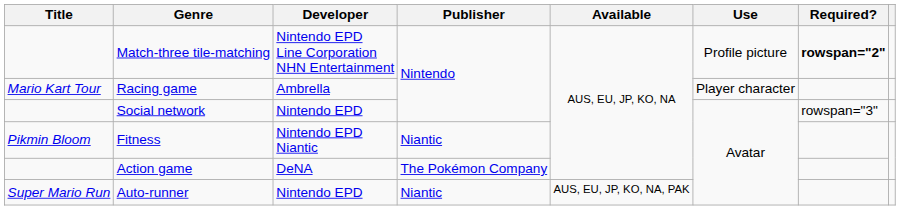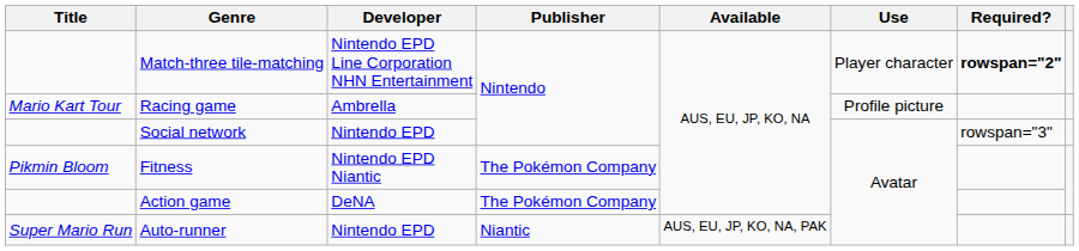Match-three tile-matching | Use: Profile picture -> Player character
Racing game | Use: Player character -> Profile picture
Fitness | Publisher: Niantic -> The Pokémon Company
